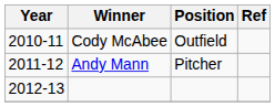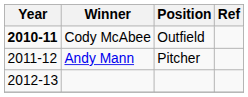Cody McAbee | Year: normal -> bold
